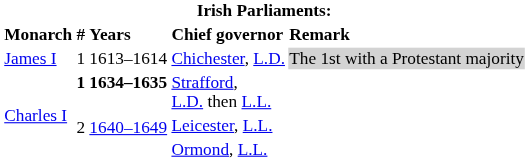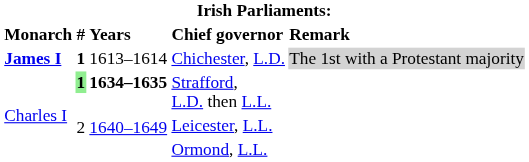Chichester, L.D. | Monarch: normal -> bold
Chichester, L.D. | #: normal -> bold
1634–1635 / Strafford, L.D. then L.L. | #: no background -> lightgreen background
